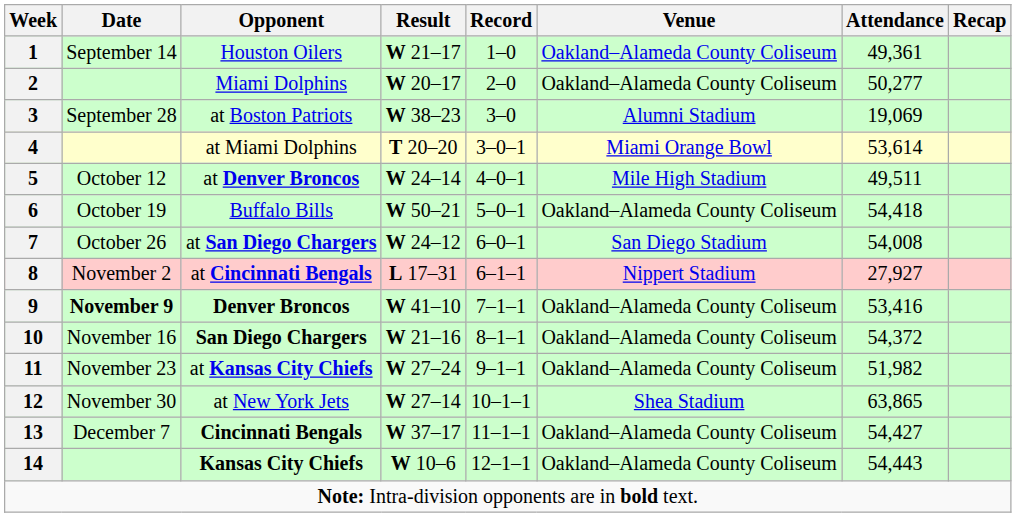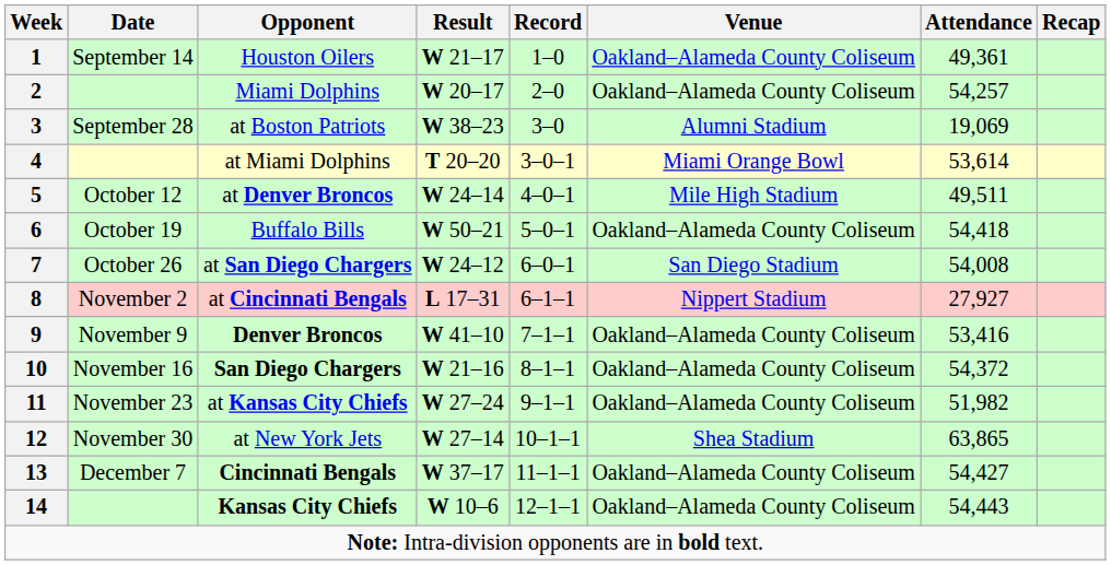2 | Attendance: 50,277 -> 54,257
9 | Date: bold -> normal
